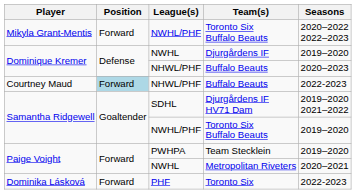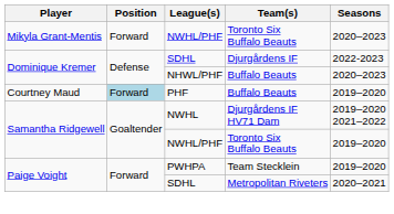Mikyla Grant-Mentis / Toronto Six Buffalo Beauts | Seasons: 2020–2022 2022–2023 -> 2020–2023
Djurgårdens IF | League(s): NWHL -> SDHL
Djurgårdens IF | Seasons: 2019–2020 -> 2022-2023
Courtney Maud / Buffalo Beauts | League(s): NHWL/PHF -> PHF
Courtney Maud / Buffalo Beauts | Seasons: 2022-2023 -> 2019–2020
Djurgårdens IF HV71 Dam | League(s): SDHL -> NWHL
Metropolitan Riveters | League(s): NWHL -> SDHL
- row: Dominika Lásková | Forward | PHF | Toronto Six | 2022-2023
